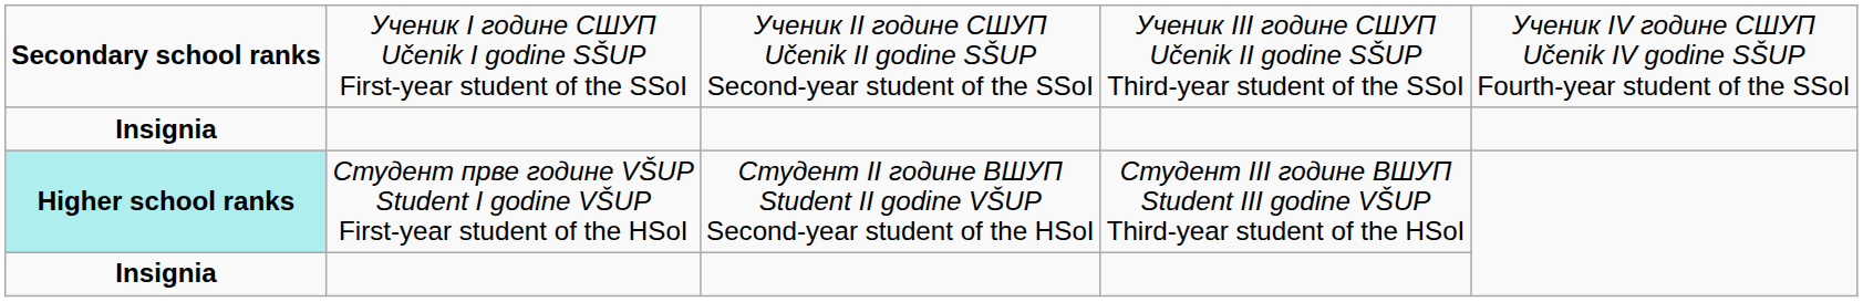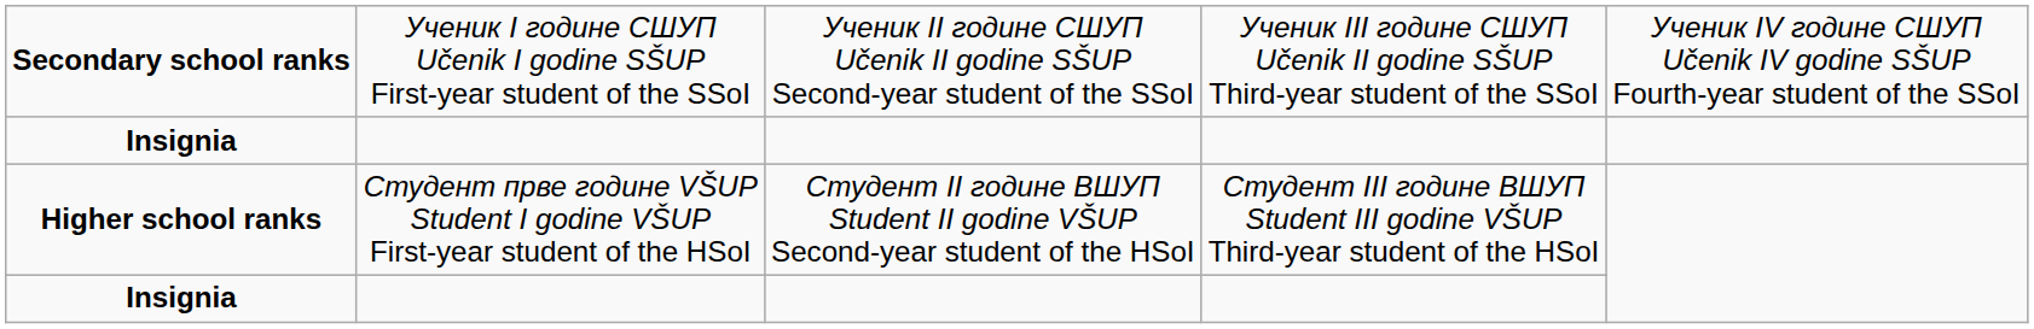Higher school ranks | column 1: paleturquoise background -> no background
